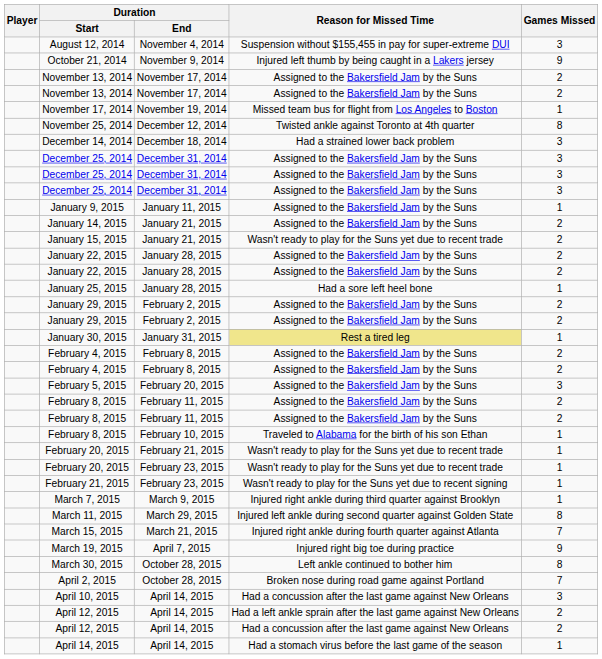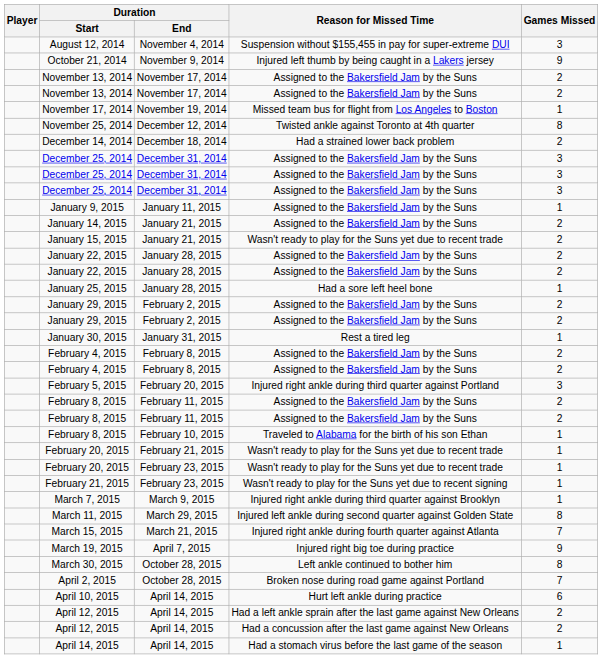December 14, 2014 | Games Missed: 3 -> 2
January 30, 2015 | Reason for Missed Time: khaki background -> no background
February 5, 2015 | Reason for Missed Time: Assigned to the Bakersfield Jam by the Suns -> Injured right ankle during third quarter against Portland
April 10, 2015 | Reason for Missed Time: Had a concussion after the last game against New Orleans -> Hurt left ankle during practice
April 10, 2015 | Games Missed: 3 -> 6
